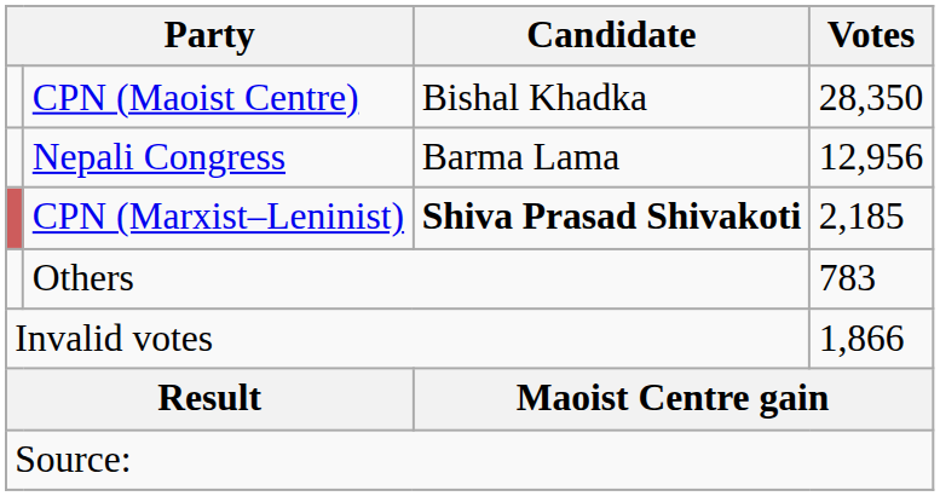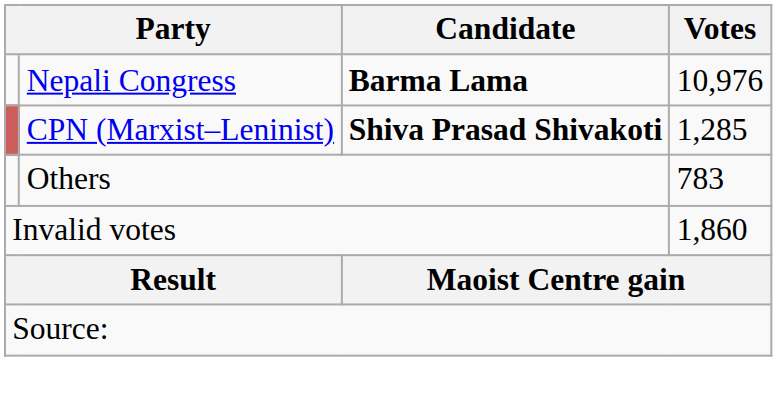- row: CPN (Maoist Centre) | Bishal Khadka | 28,350
Nepali Congress | Candidate: normal -> bold
Nepali Congress | Votes: 12,956 -> 10,976
CPN (Marxist–Leninist) | Votes: 2,185 -> 1,285
Invalid votes | Votes: 1,866 -> 1,860
